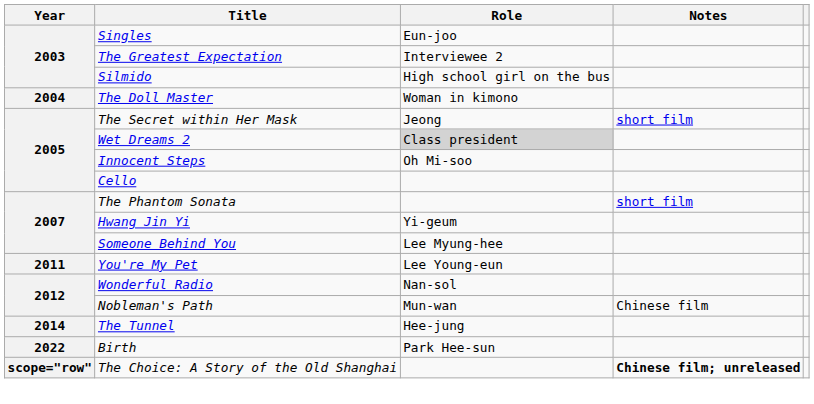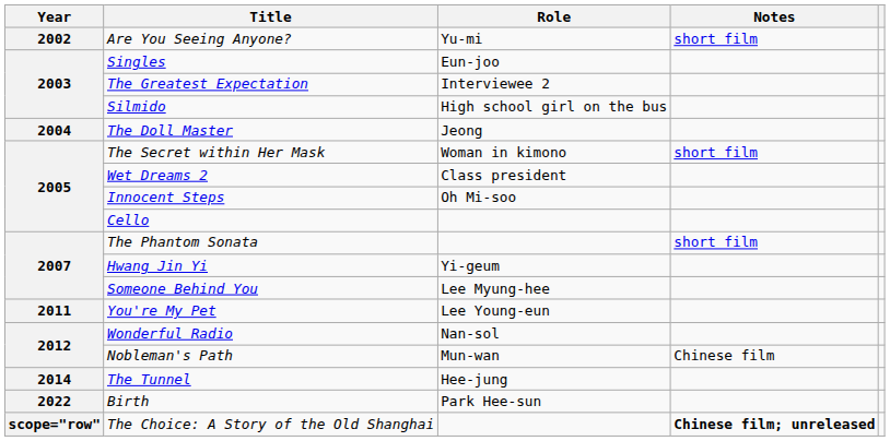+ row: 2002 | Are You Seeing Anyone? | Yu-mi | short film
The Doll Master | Role: Woman in kimono -> Jeong
The Secret within Her Mask | Role: Jeong -> Woman in kimono
Wet Dreams 2 | Role: lightgrey background -> no background
